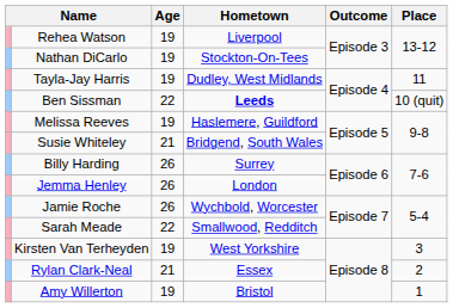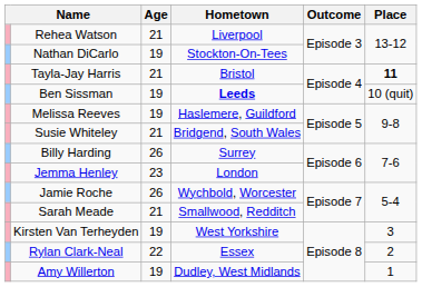Rehea Watson | Age: 19 -> 21
Tayla-Jay Harris | Age: 19 -> 21
Tayla-Jay Harris | Hometown: Dudley, West Midlands -> Bristol
Tayla-Jay Harris | Place: normal -> bold
Ben Sissman | Age: 22 -> 19
Jemma Henley | Age: 26 -> 23
Sarah Meade | Age: 22 -> 21
Rylan Clark-Neal | Age: 21 -> 22
Amy Willerton | Hometown: Bristol -> Dudley, West Midlands
